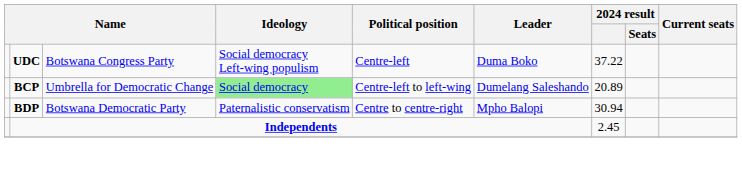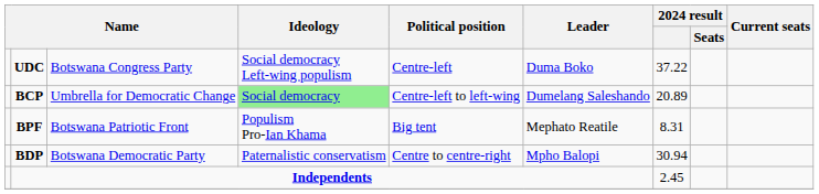+ row: BPF | Botswana Patriotic Front | Populism Pro-Ian Khama | Big tent | Mephato Reatile | 8.31
